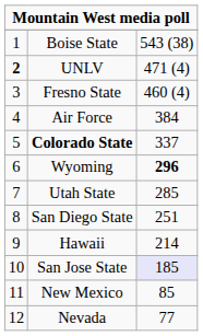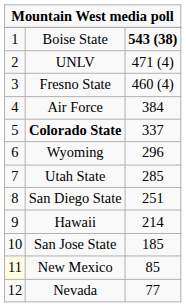Boise State | column 3: normal -> bold
UNLV | column 1: bold -> normal
Wyoming | column 3: bold -> normal
San Jose State | column 3: lavender background -> no background
New Mexico | column 1: no background -> lightyellow background
